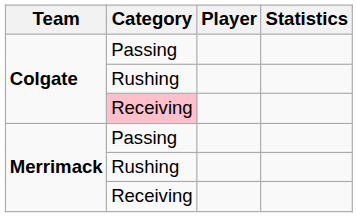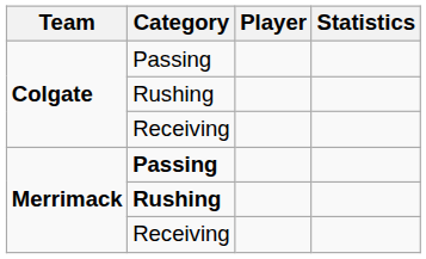Colgate / Receiving | Category: pink background -> no background
Merrimack / Passing | Category: normal -> bold
Merrimack / Rushing | Category: normal -> bold
